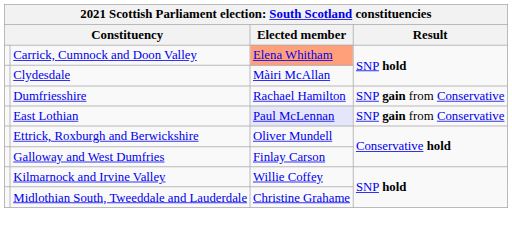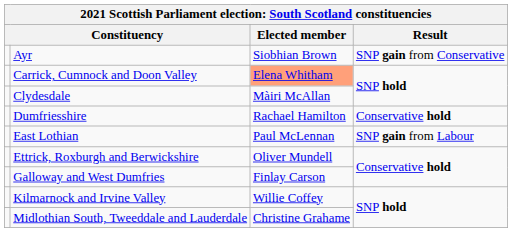+ row: Ayr | Siobhian Brown | SNP gain from Conservative
Dumfriesshire | Result: SNP gain from Conservative -> Conservative hold
East Lothian | Elected member: lavender background -> no background
East Lothian | Result: SNP gain from Conservative -> SNP gain from Labour
